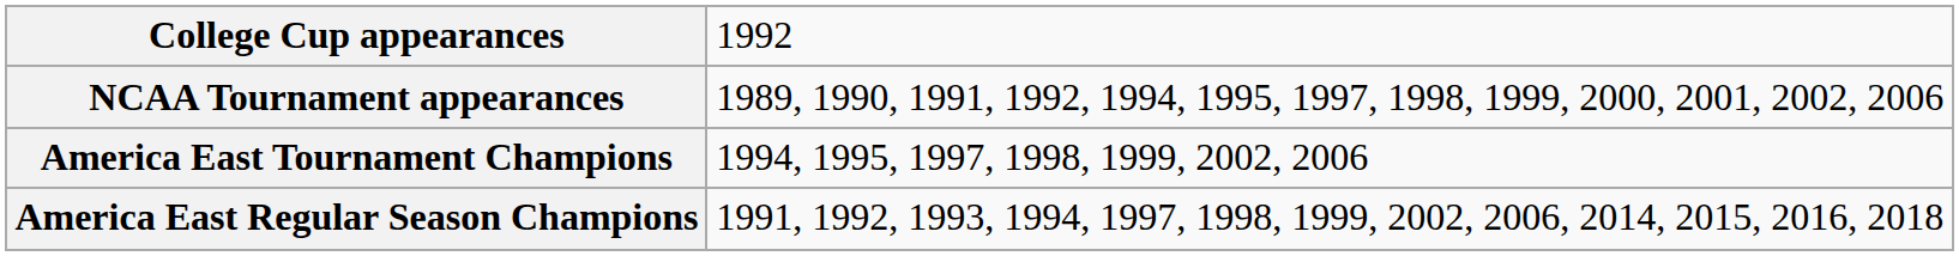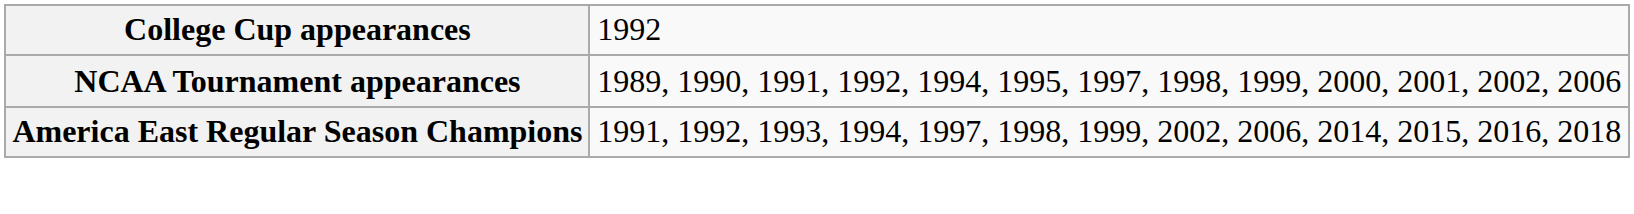- row: America East Tournament Champions | 1994, 1995, 1997, 1998, 1999, 2002, 2006
